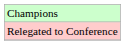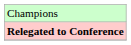row 2 | column 1: normal -> bold
